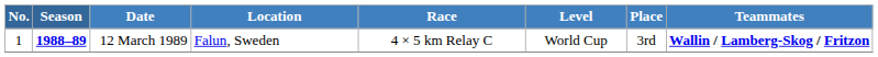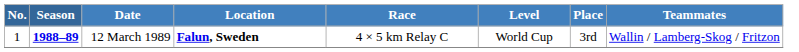12 March 1989 | Location: normal -> bold
12 March 1989 | Teammates: bold -> normal
